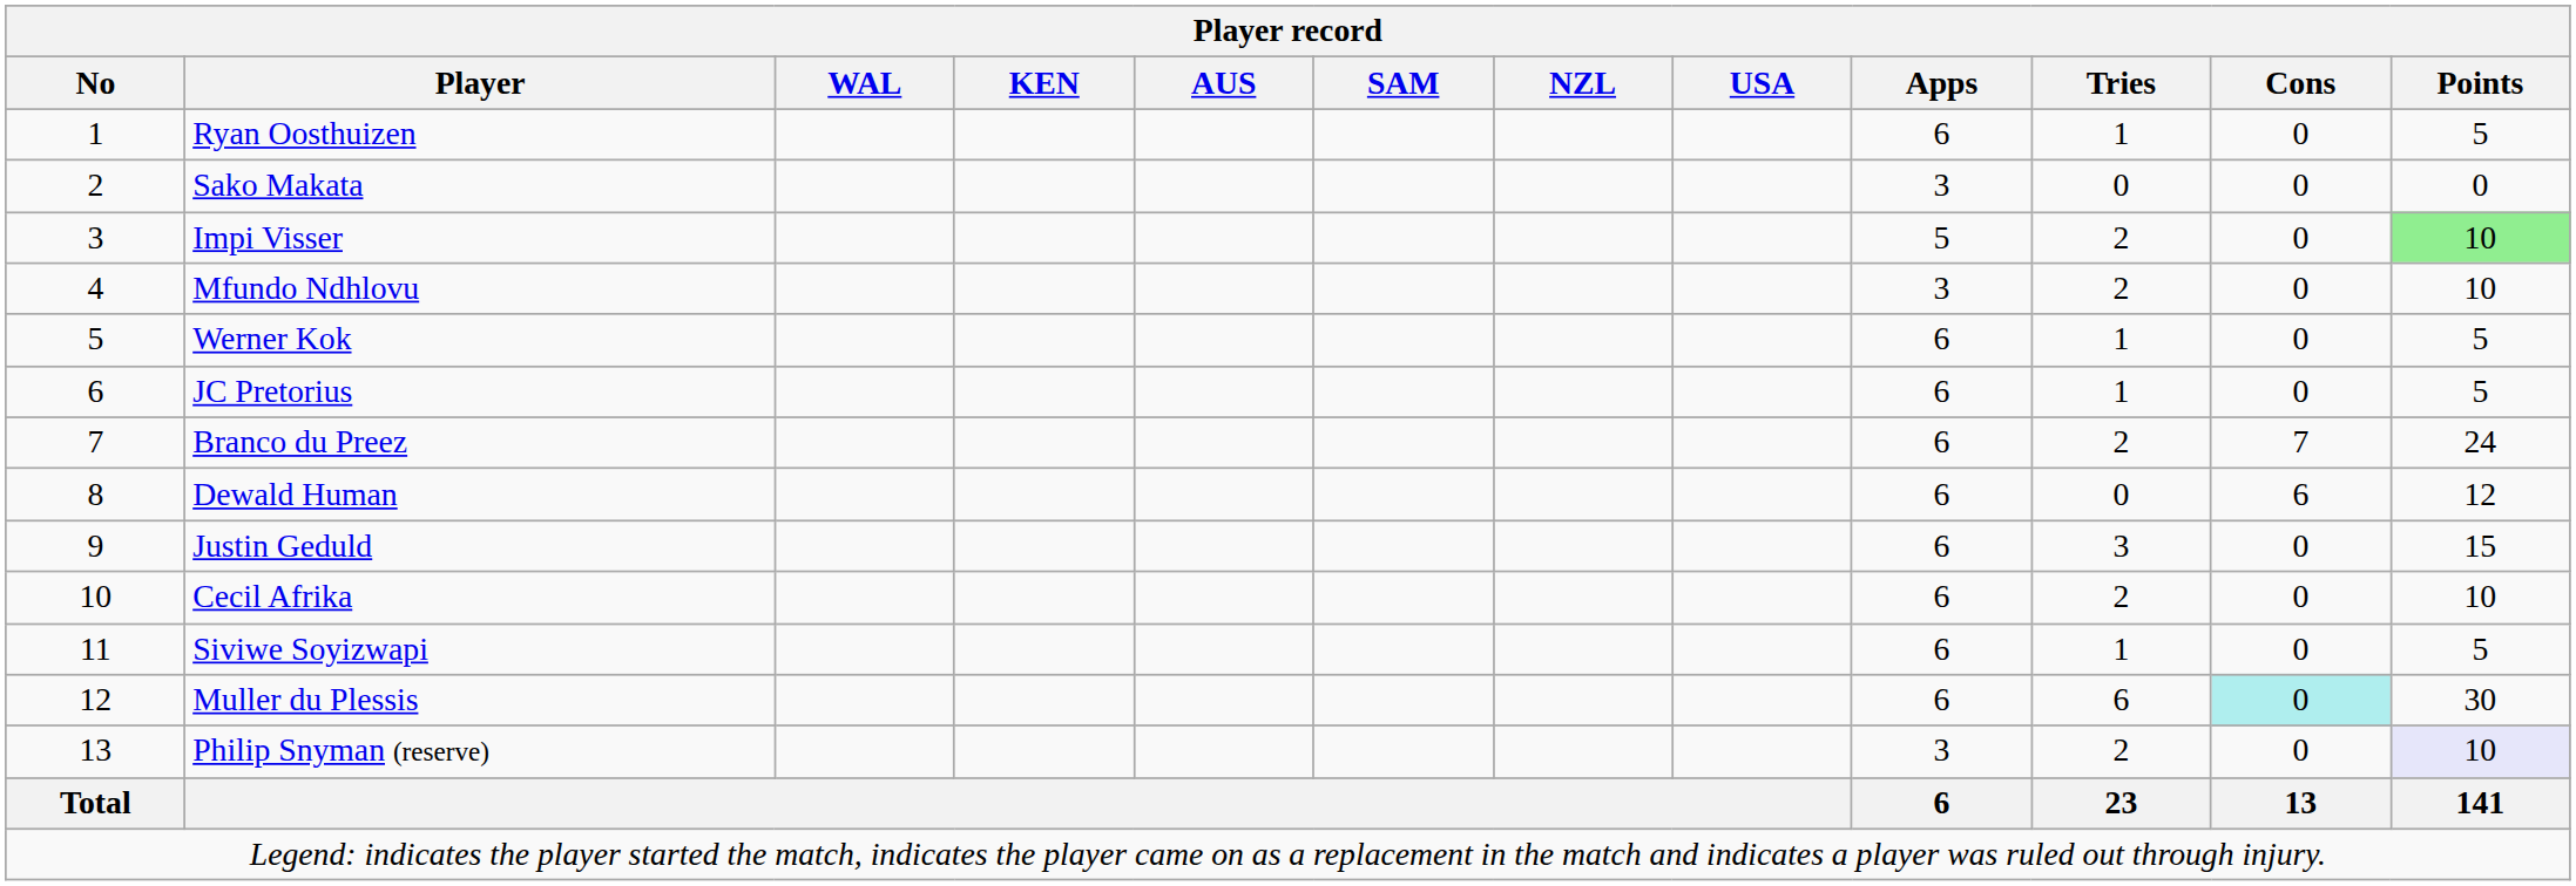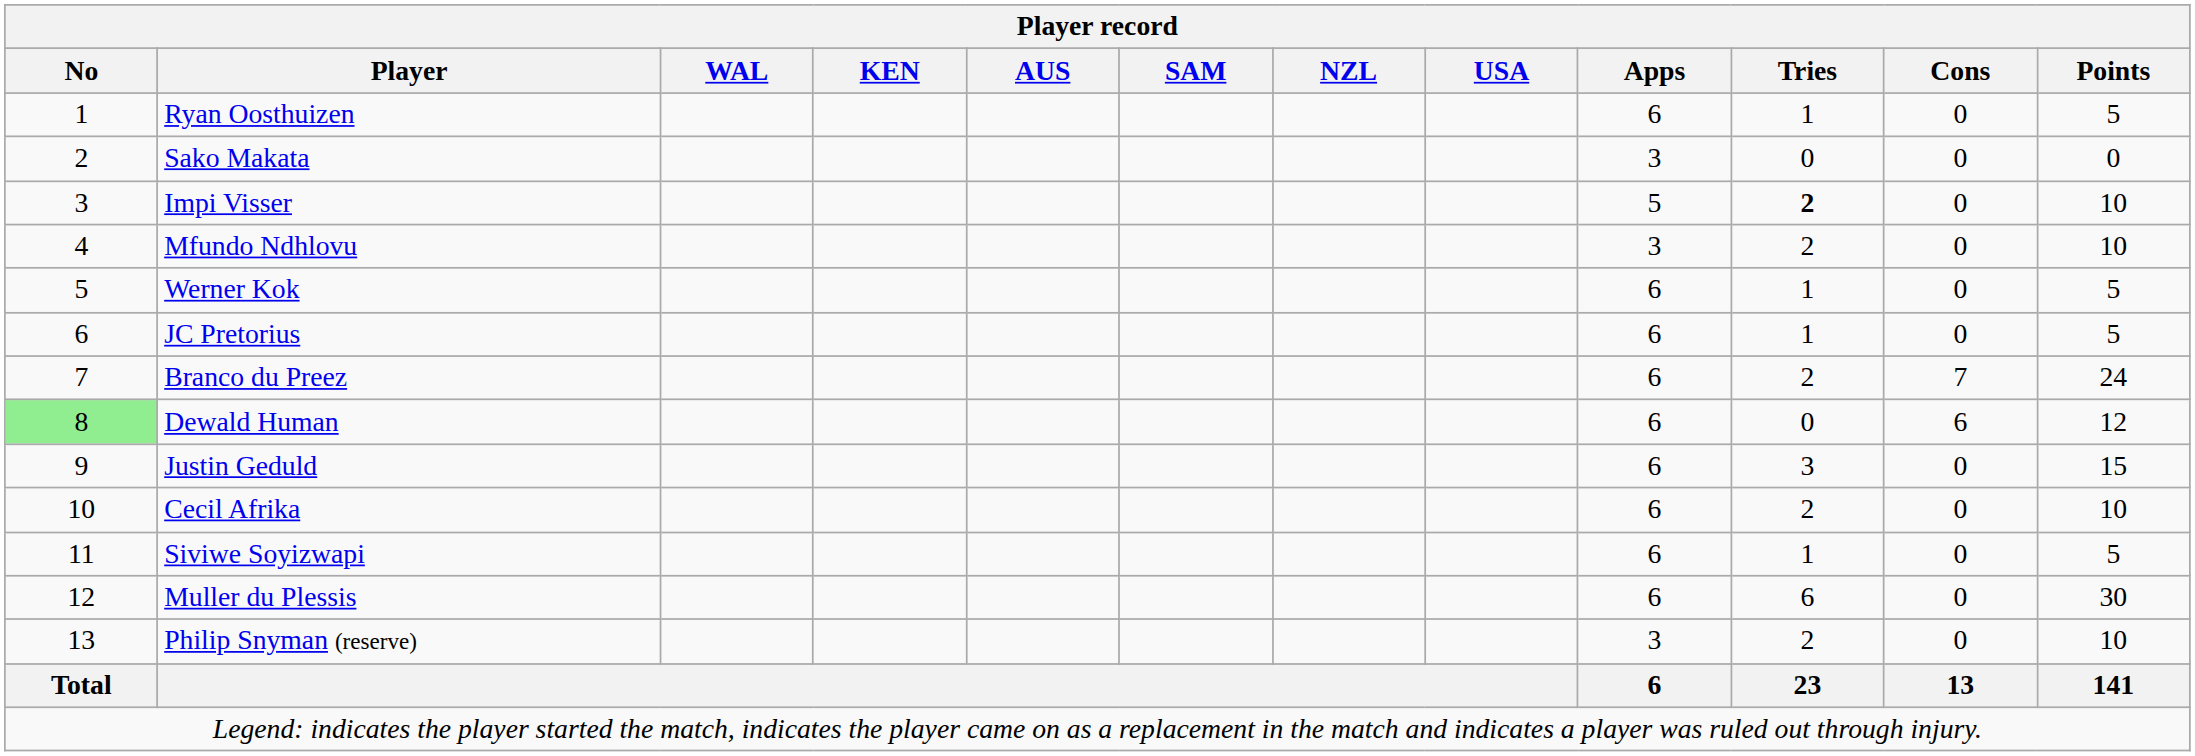Impi Visser | Tries: normal -> bold
Impi Visser | Points: lightgreen background -> no background
Dewald Human | No: no background -> lightgreen background
Muller du Plessis | Cons: paleturquoise background -> no background
Philip Snyman (reserve) | Points: lavender background -> no background
